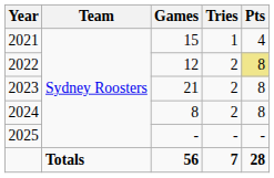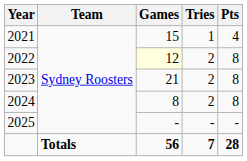2022 | Games: no background -> lightyellow background
2022 | Pts: khaki background -> no background
